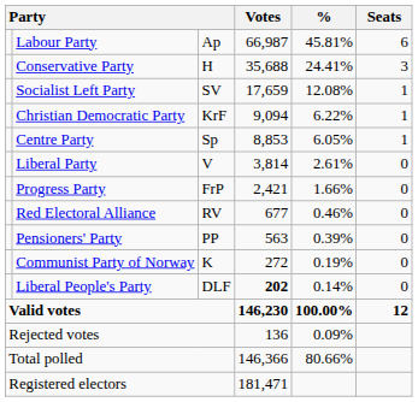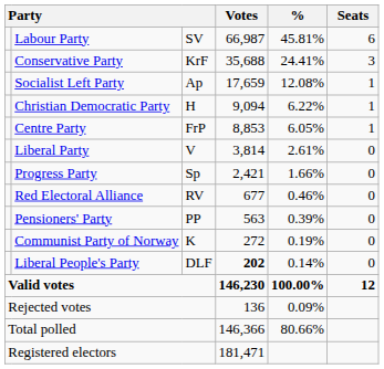Labour Party | column 3: Ap -> SV
Conservative Party | column 3: H -> KrF
Socialist Left Party | column 3: SV -> Ap
Christian Democratic Party | column 3: KrF -> H
Centre Party | column 3: Sp -> FrP
Progress Party | column 3: FrP -> Sp
